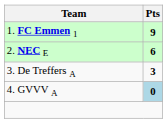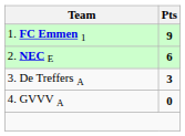4. GVVV A | Pts: lightblue background -> no background
